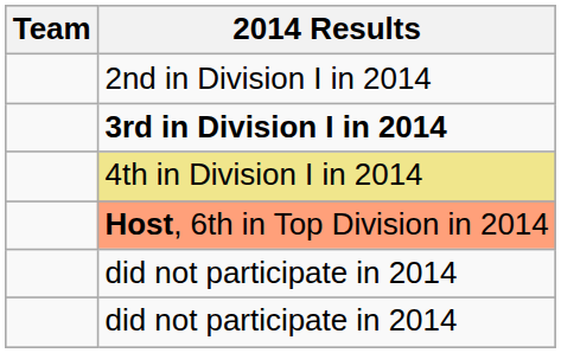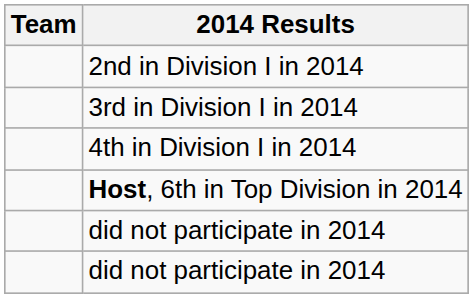row 3 | 2014 Results: bold -> normal
row 4 | 2014 Results: khaki background -> no background
row 5 | 2014 Results: lightsalmon background -> no background
